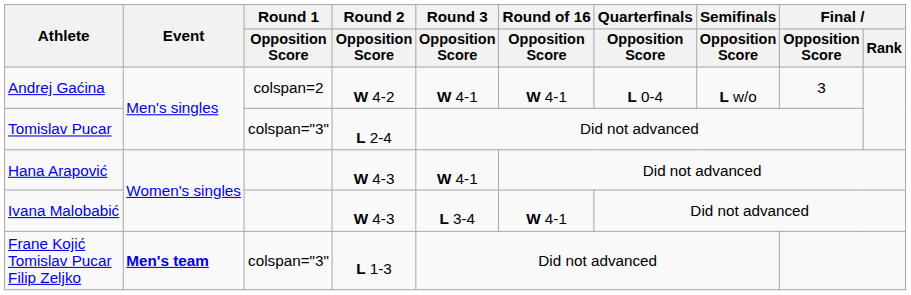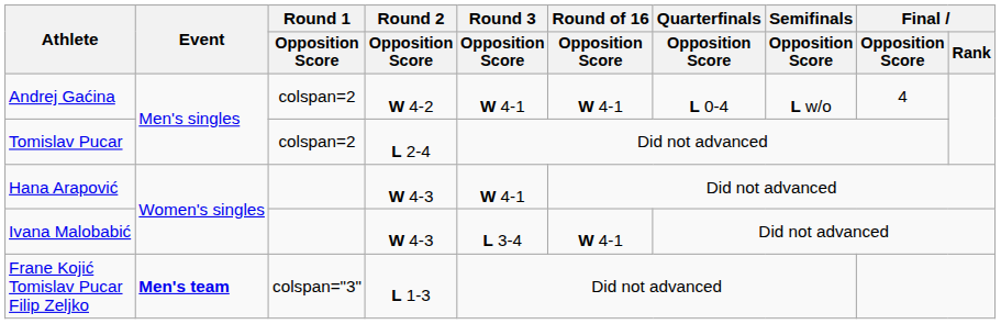Andrej Gaćina | Final / Opposition Score: 3 -> 4
Tomislav Pucar | Round 1 / Opposition Score: colspan="3" -> colspan=2
